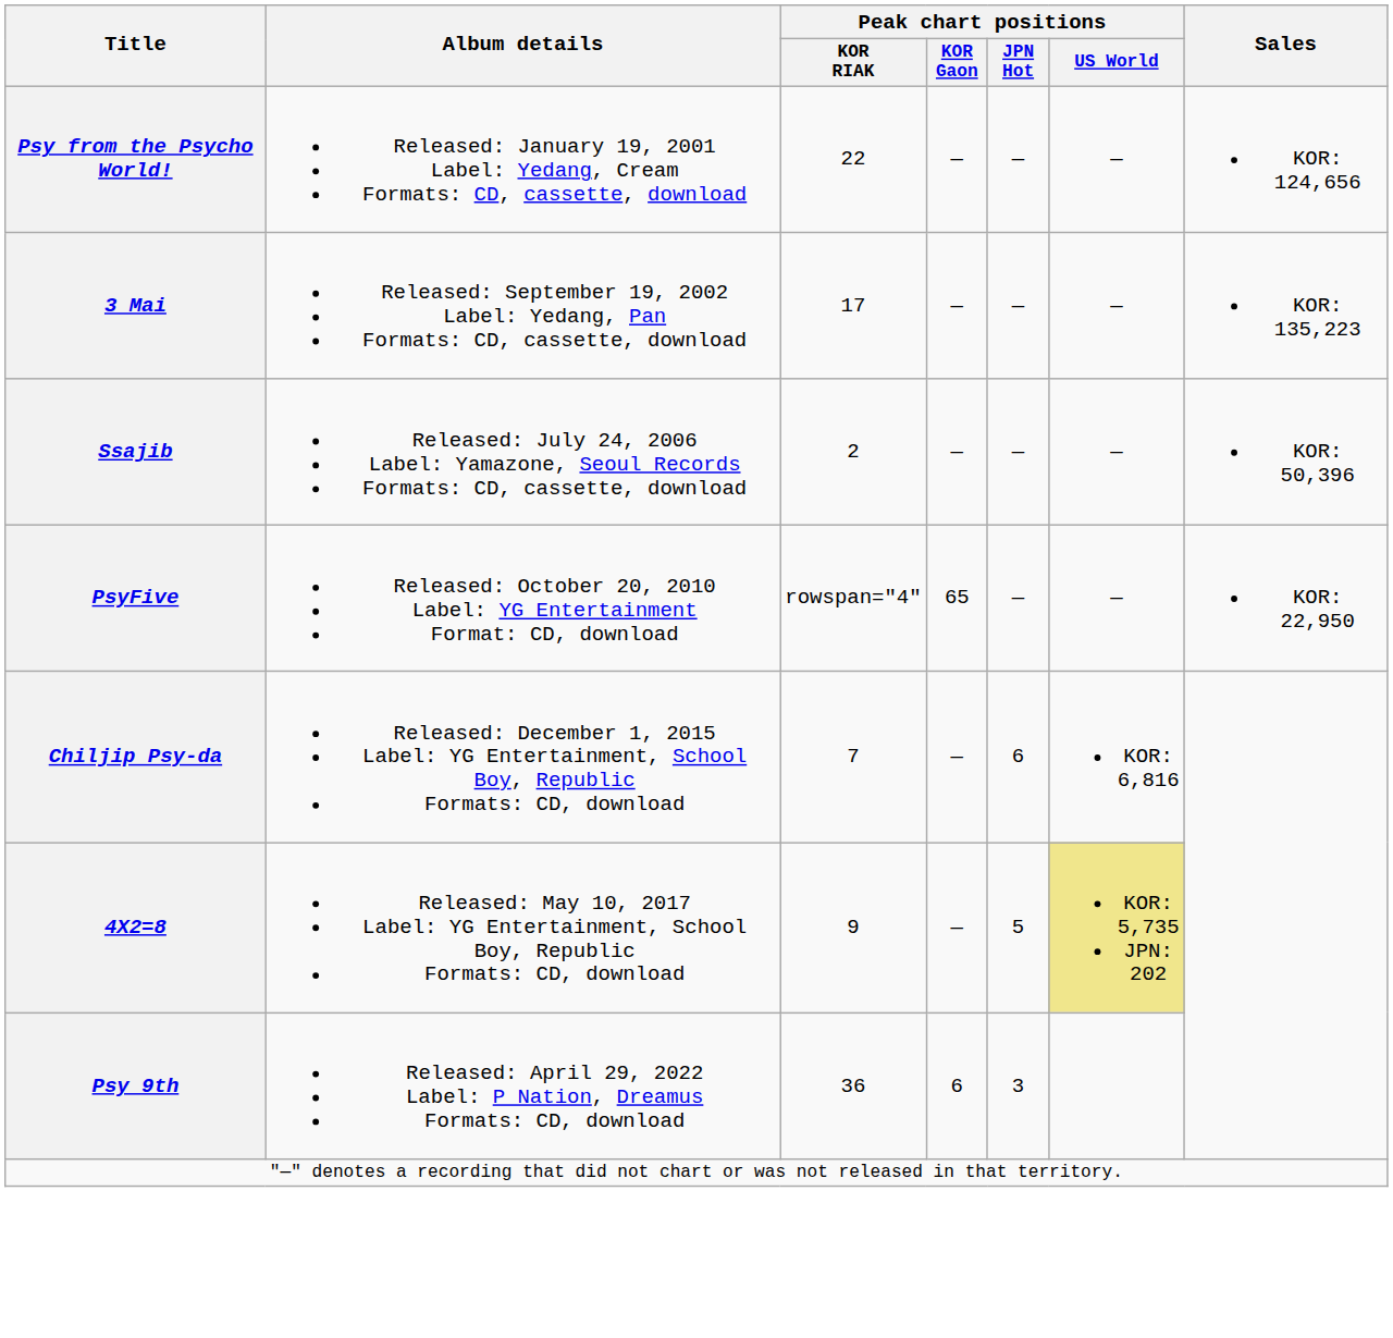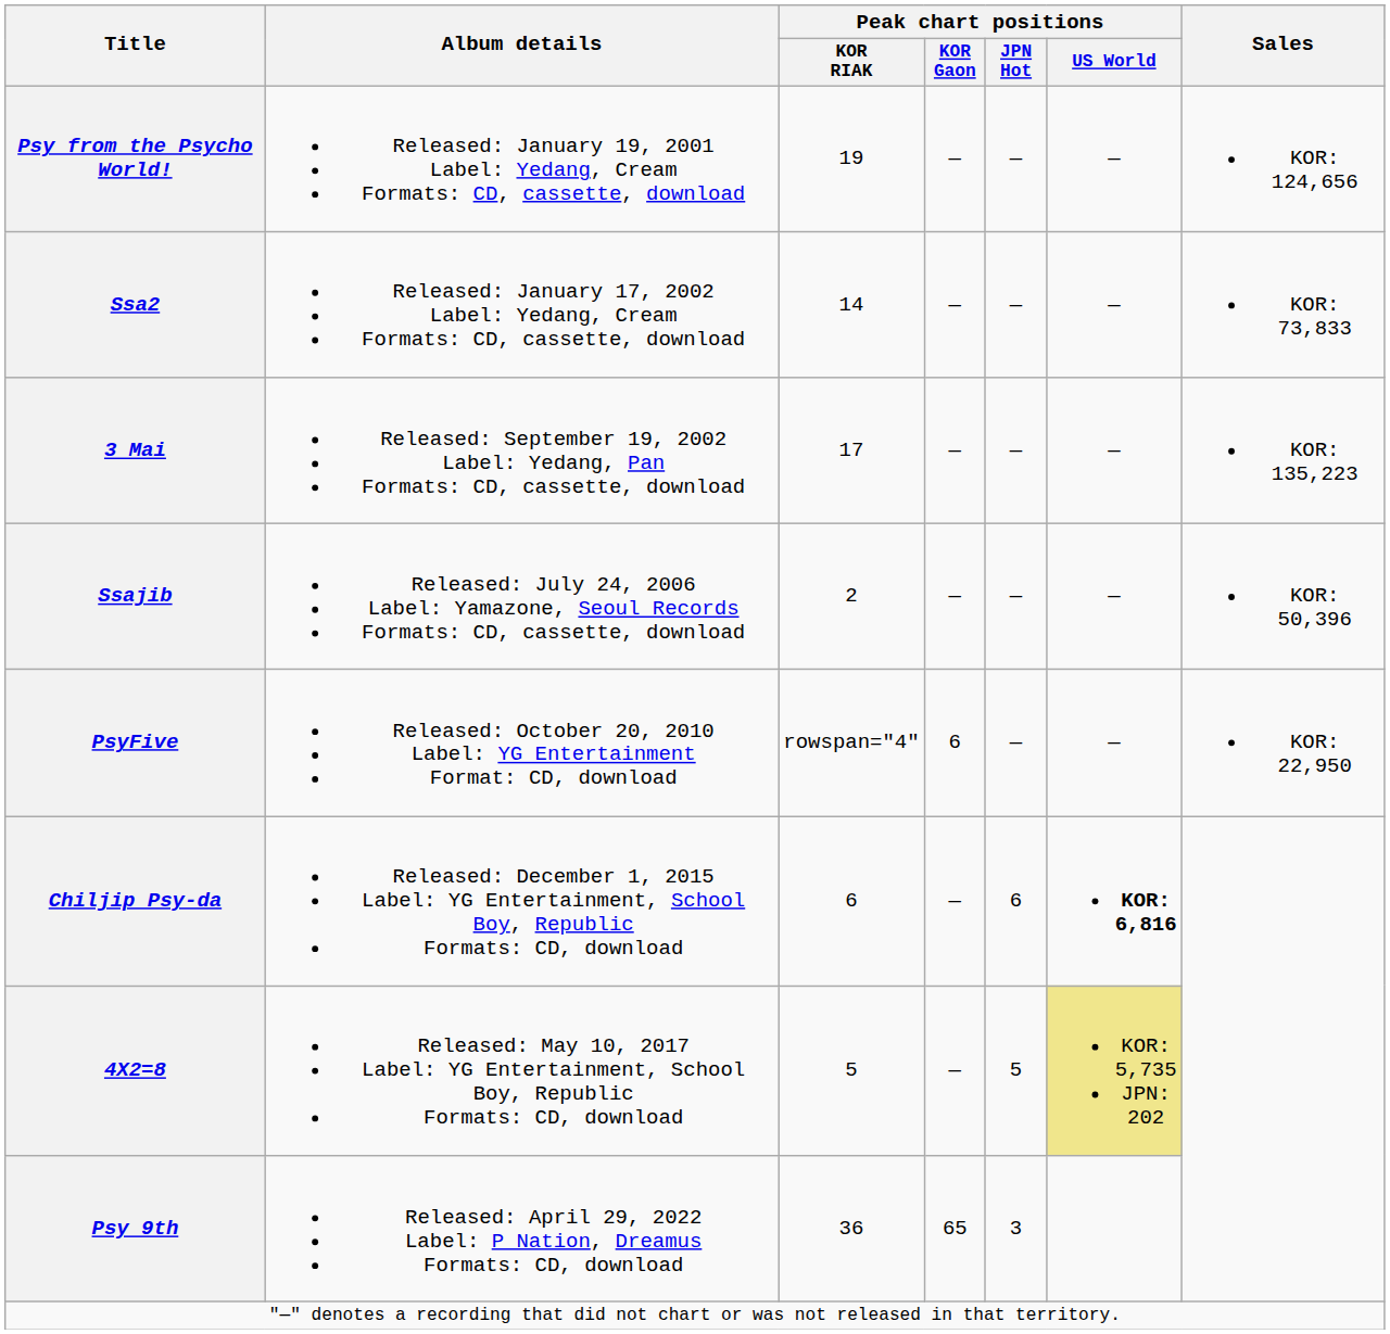Psy from the Psycho World! | Peak chart positions / KOR RIAK: 22 -> 19
+ row: Ssa2 | Released: January 17, 2002 Label: Yedang, Cream Formats: CD, cassette, download | 14 | — | — | — | KOR: 73,833
PsyFive | Peak chart positions / KOR Gaon: 65 -> 6
Chiljip Psy-da | Peak chart positions / KOR RIAK: 7 -> 6
Chiljip Psy-da | Peak chart positions / US World: normal -> bold
4X2=8 | Peak chart positions / KOR RIAK: 9 -> 5
Psy 9th | Peak chart positions / KOR Gaon: 6 -> 65
